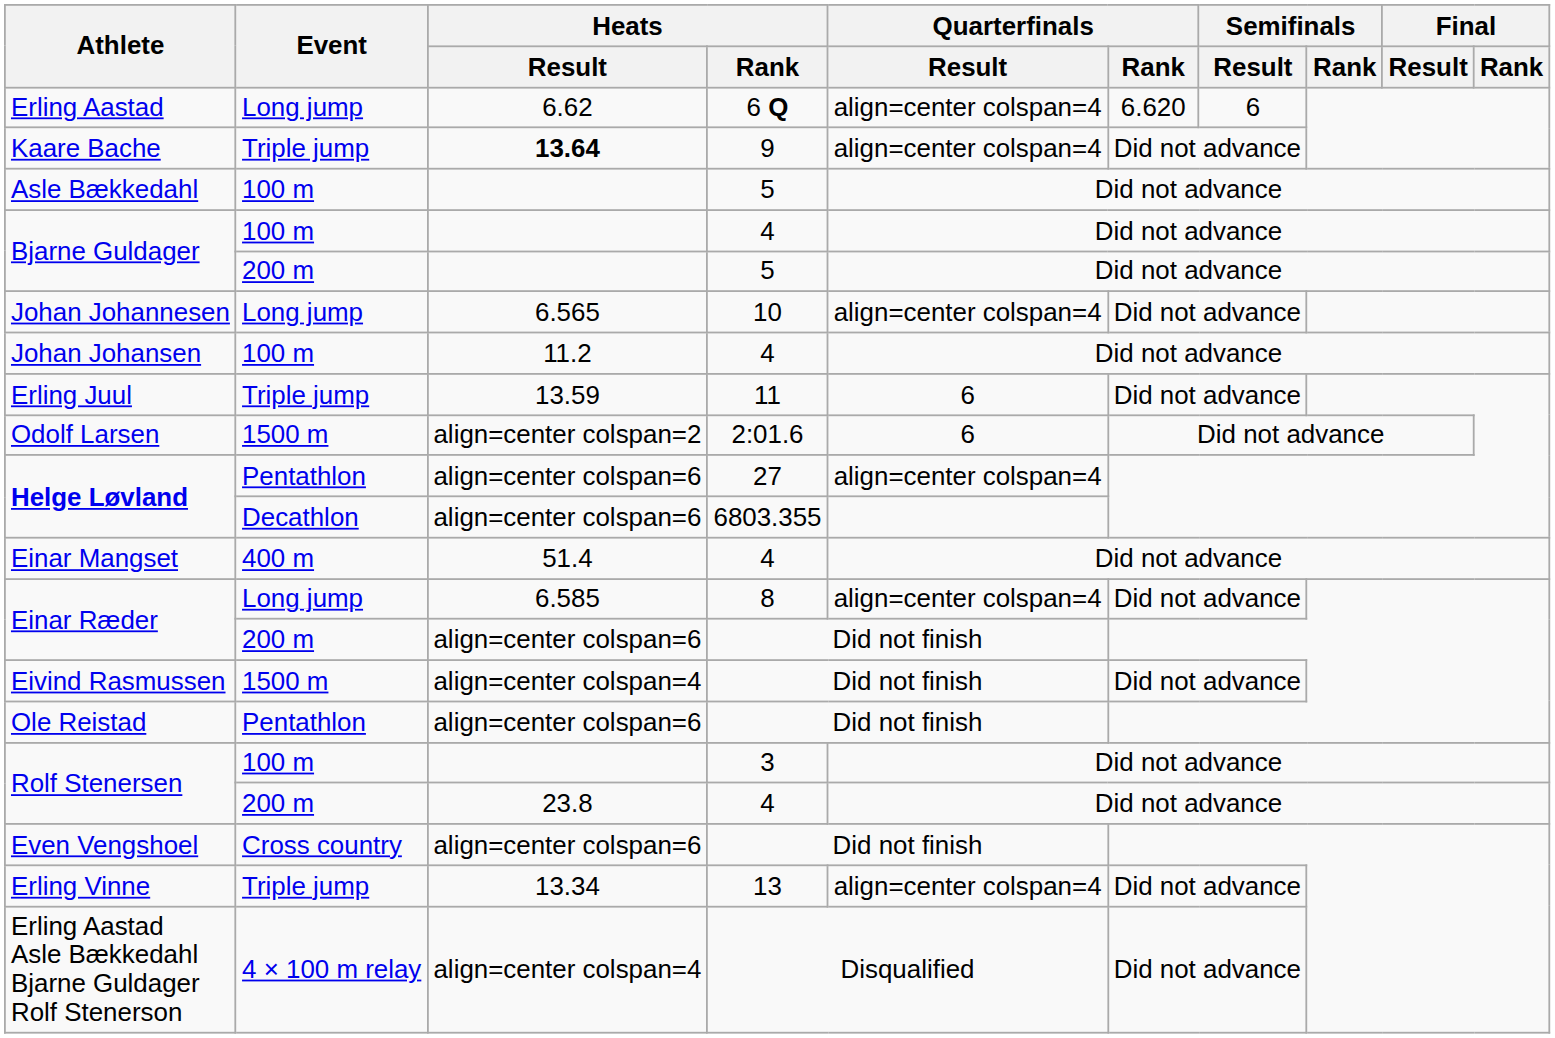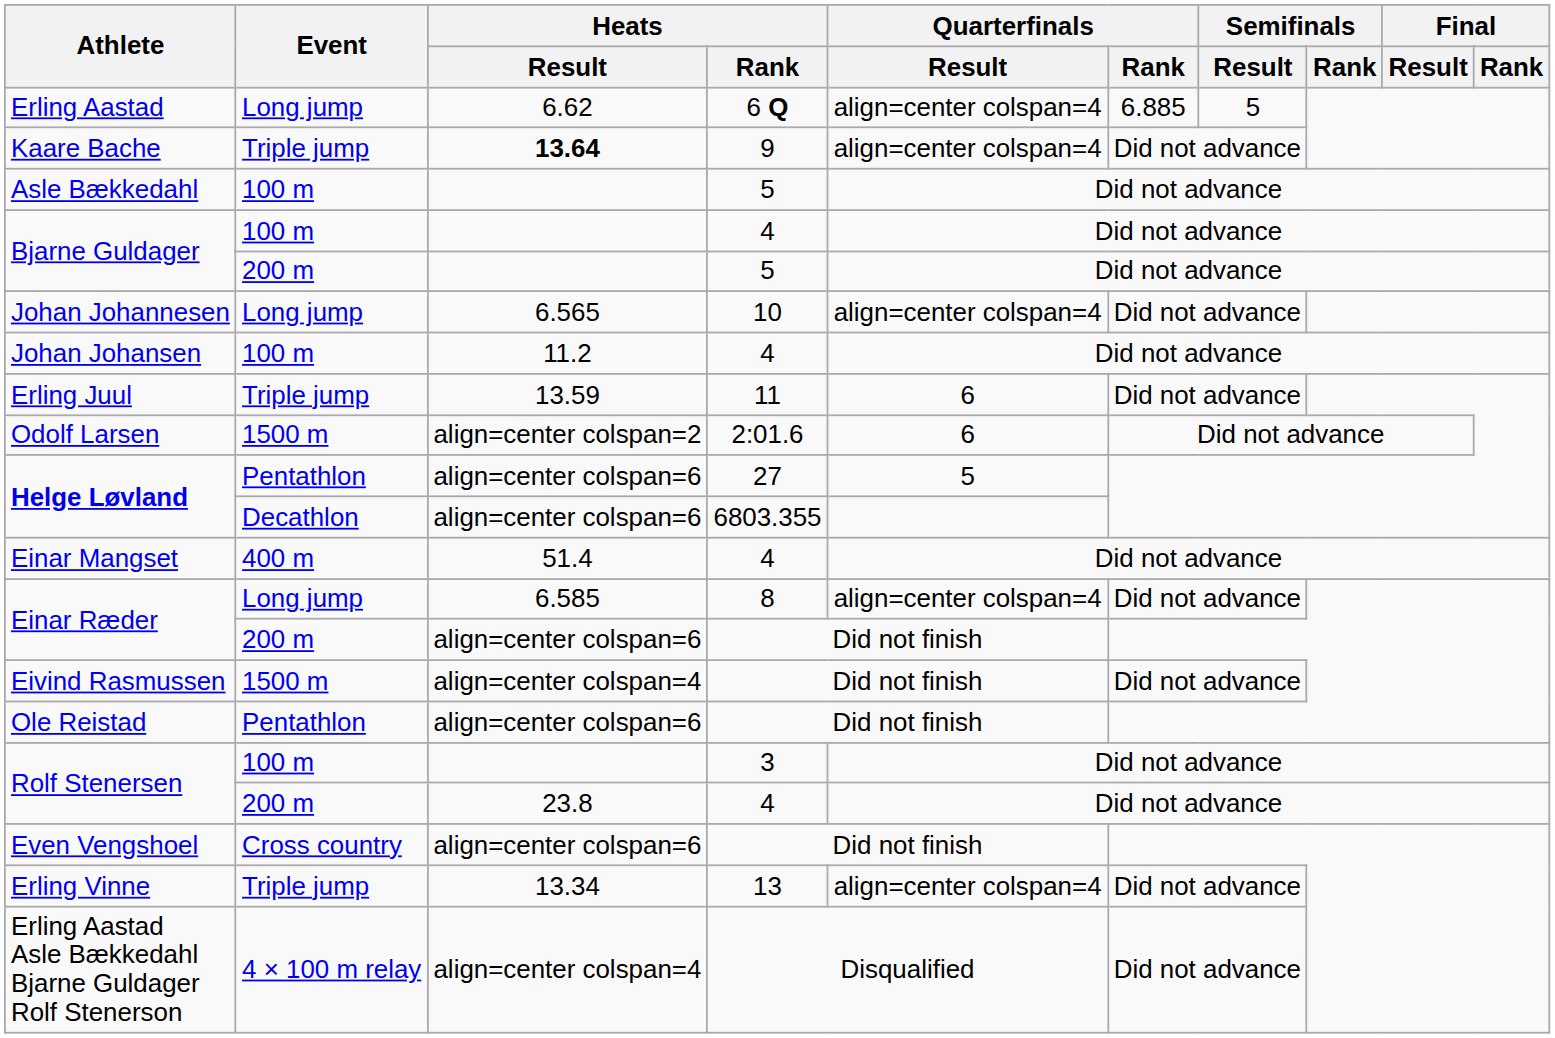Erling Aastad | Quarterfinals / Rank: 6.620 -> 6.885
Erling Aastad | Semifinals / Result: 6 -> 5
Helge Løvland / 27 | Quarterfinals / Result: align=center colspan=4 -> 5
